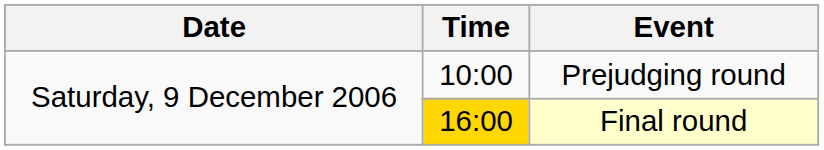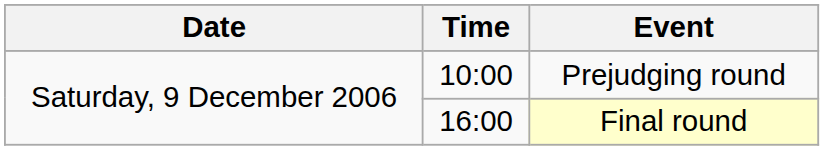Final round | Time: gold background -> no background
